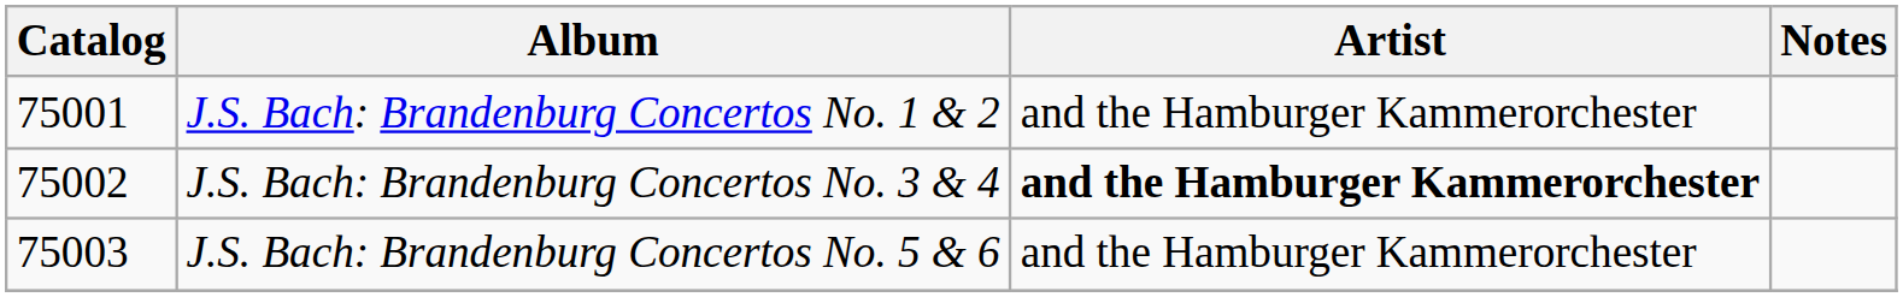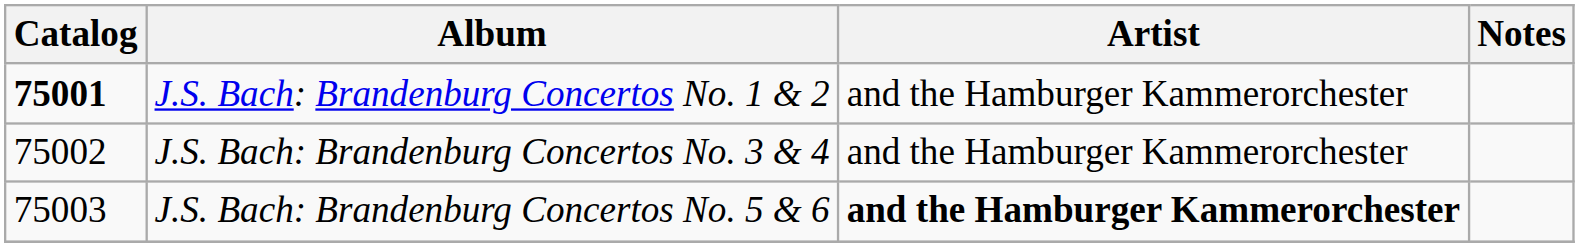J.S. Bach: Brandenburg Concertos No. 1 & 2 | Catalog: normal -> bold
J.S. Bach: Brandenburg Concertos No. 3 & 4 | Artist: bold -> normal
J.S. Bach: Brandenburg Concertos No. 5 & 6 | Artist: normal -> bold
